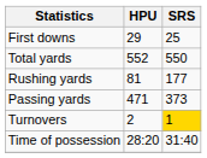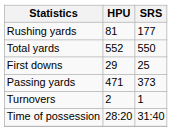rows swapped: First downs <-> Rushing yards
Turnovers | SRS: gold background -> no background
